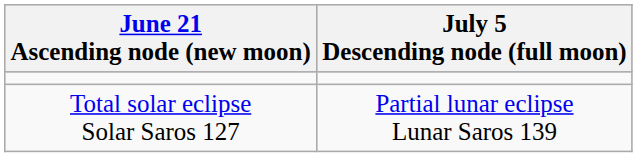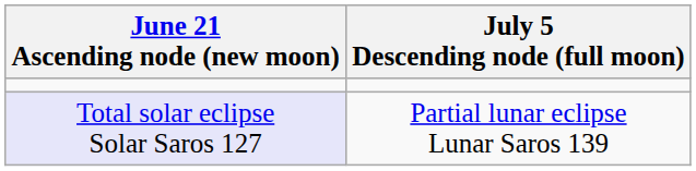row 3 | June 21 Ascending node (new moon): no background -> lavender background
